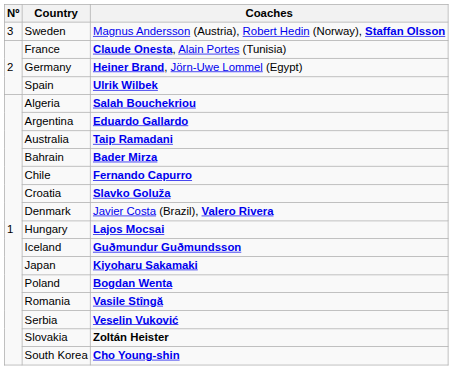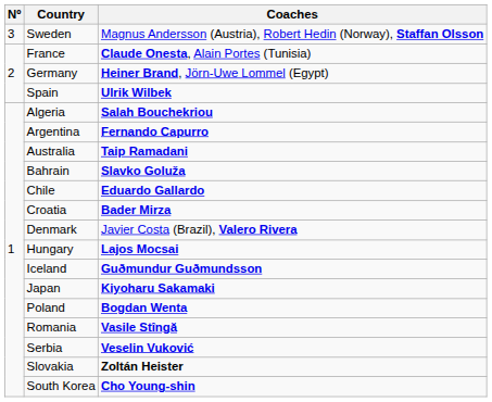Argentina | Coaches: Eduardo Gallardo -> Fernando Capurro
Bahrain | Coaches: Bader Mirza -> Slavko Goluža
Chile | Coaches: Fernando Capurro -> Eduardo Gallardo
Croatia | Coaches: Slavko Goluža -> Bader Mirza
